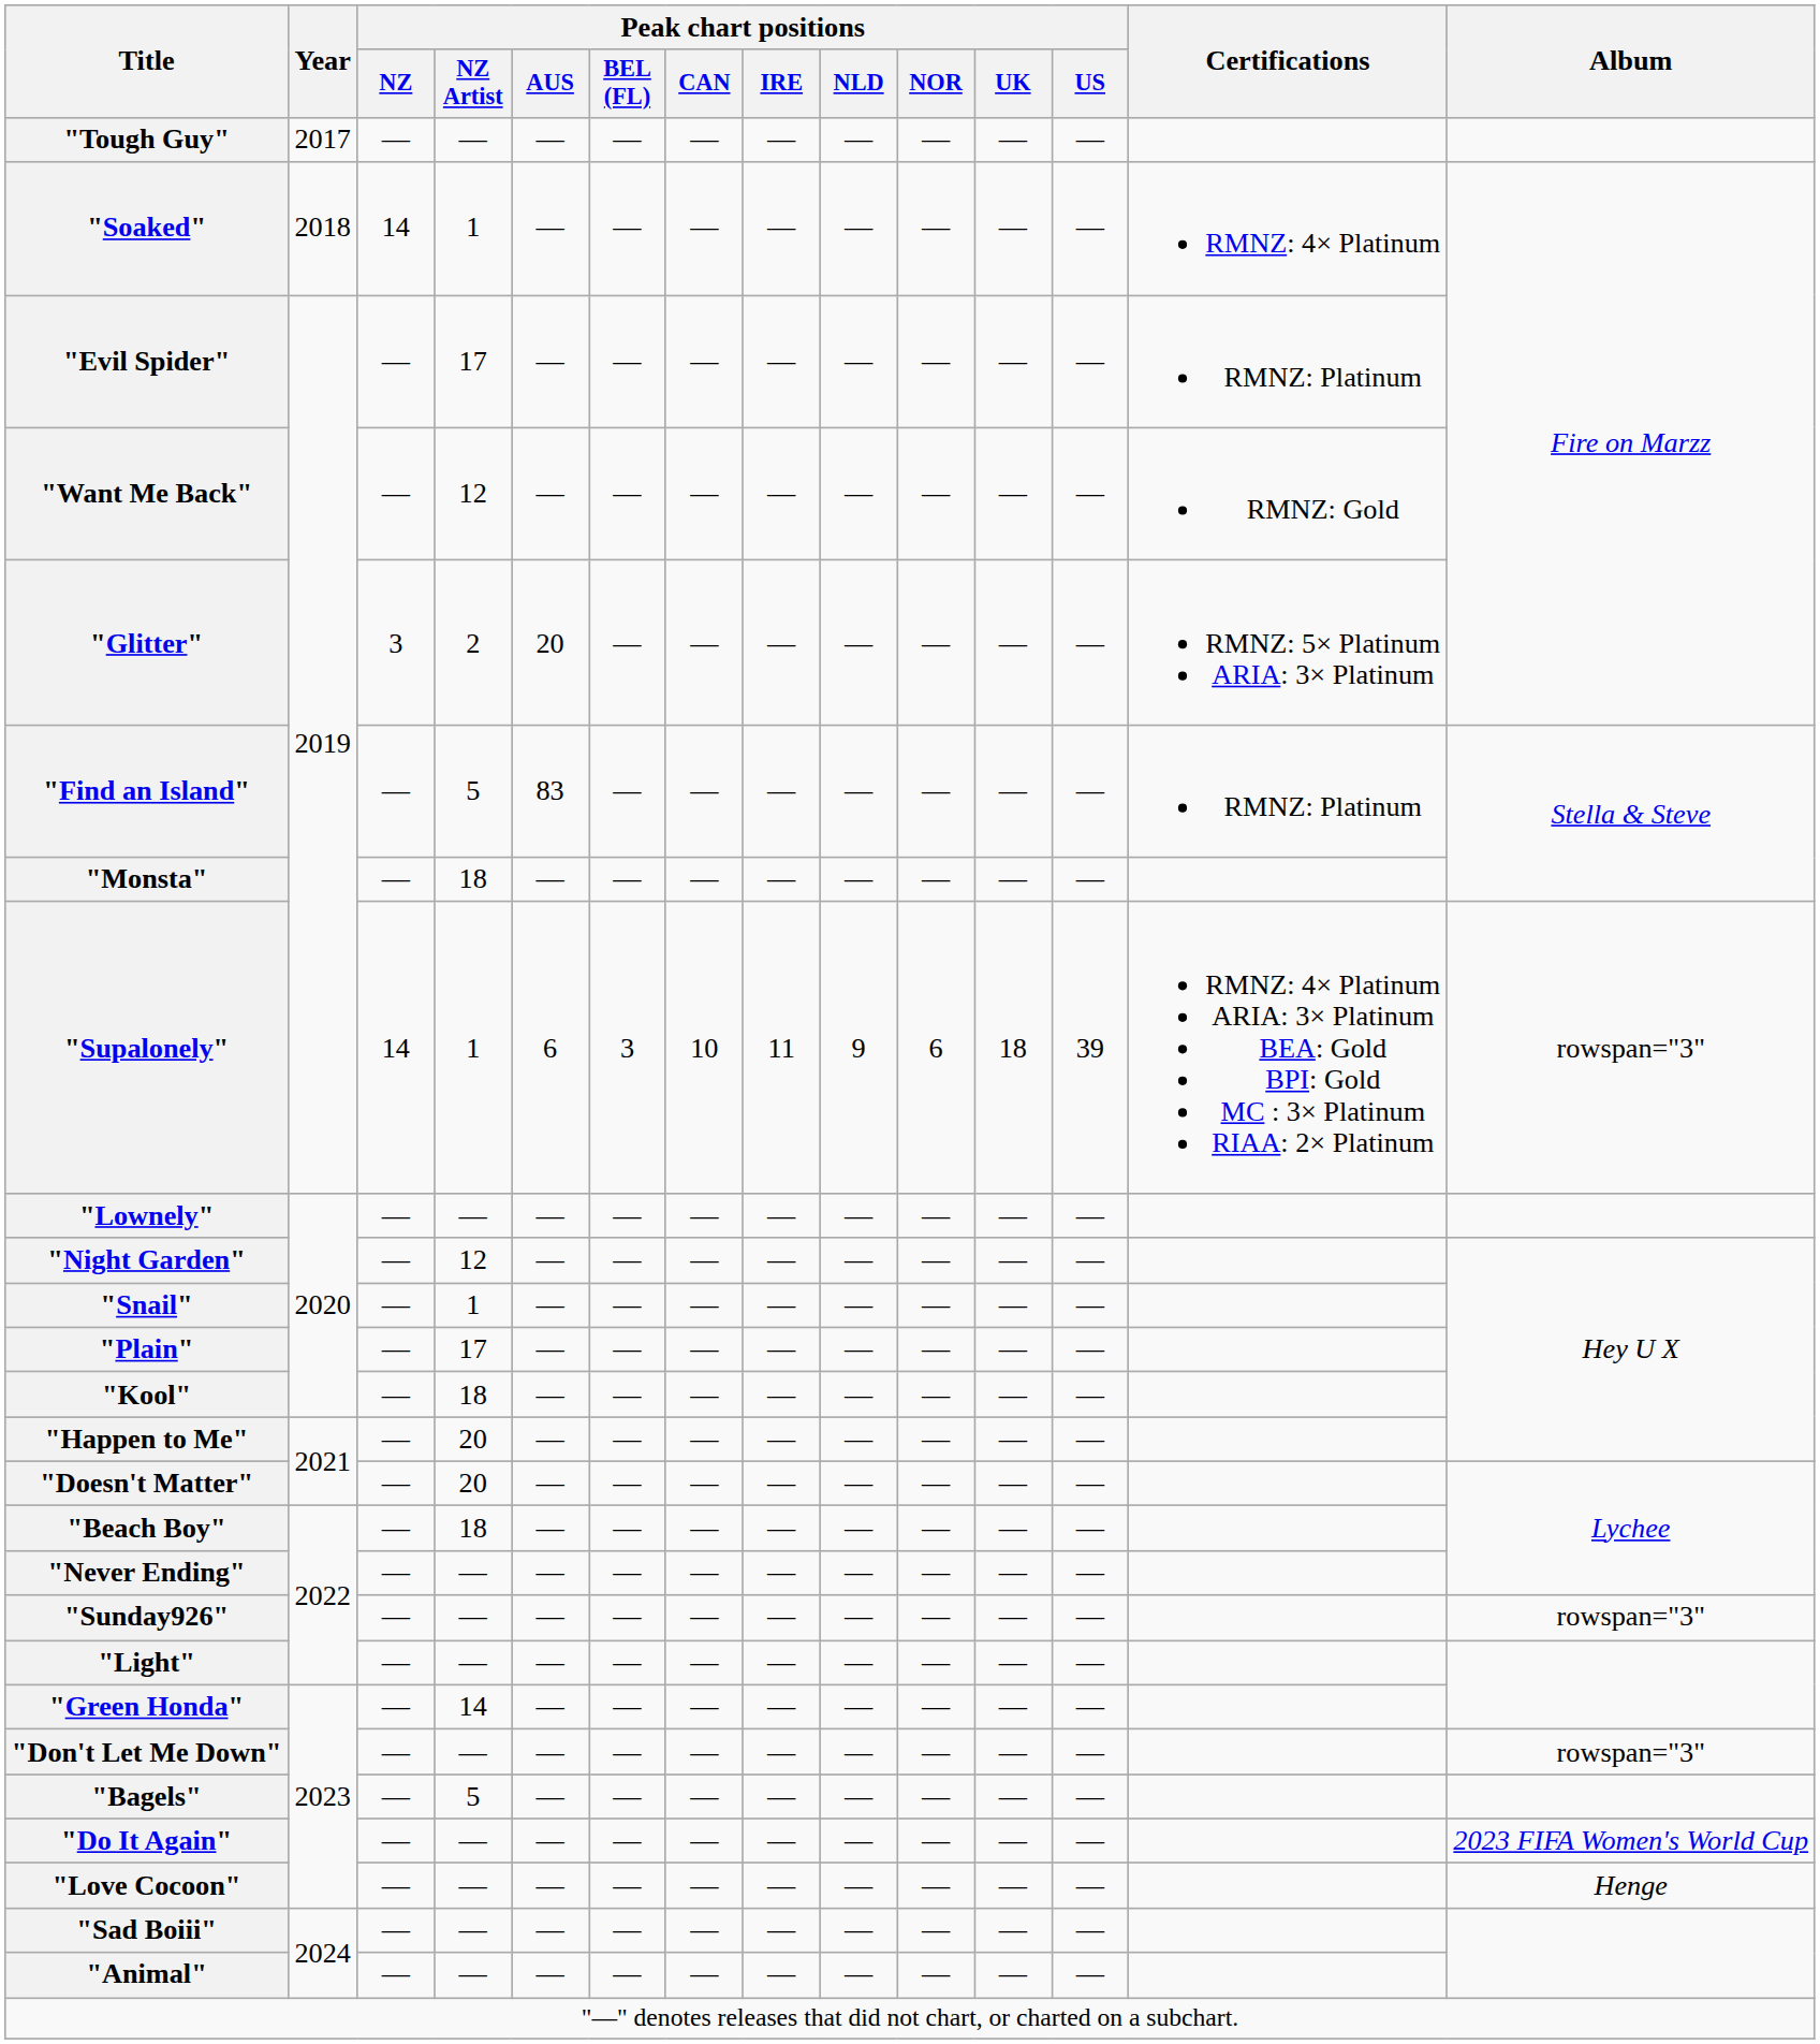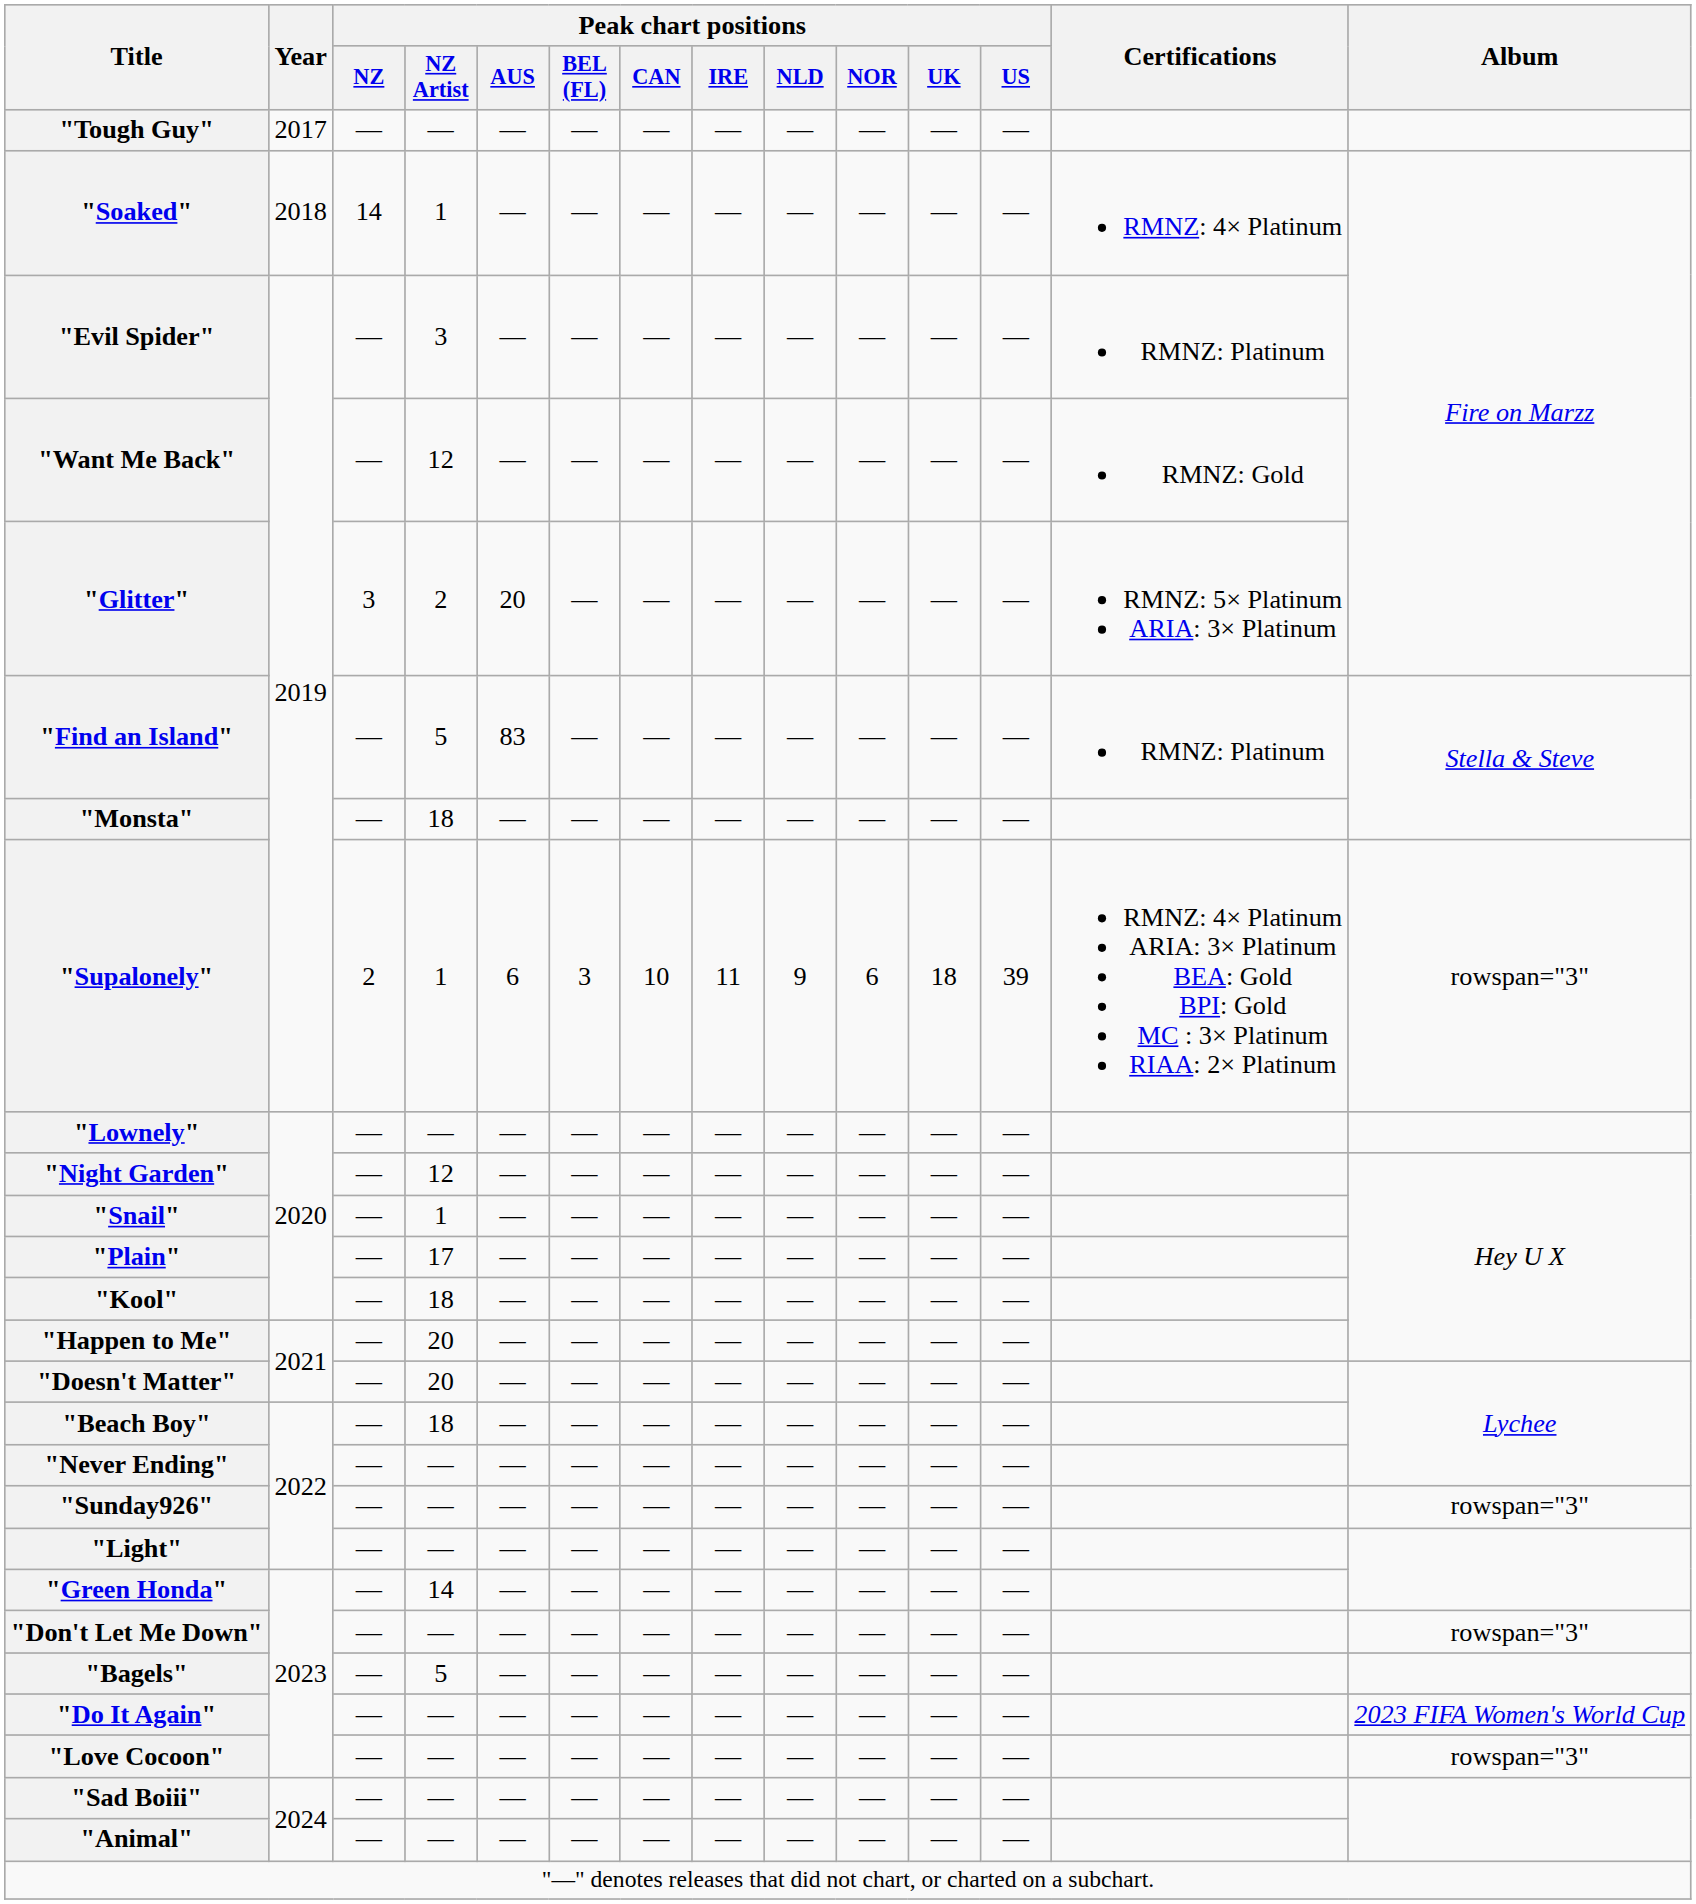"Evil Spider" | Peak chart positions / NZ Artist: 17 -> 3
"Supalonely" | Peak chart positions / NZ: 14 -> 2
"Love Cocoon" | Album: Henge -> rowspan="3"
